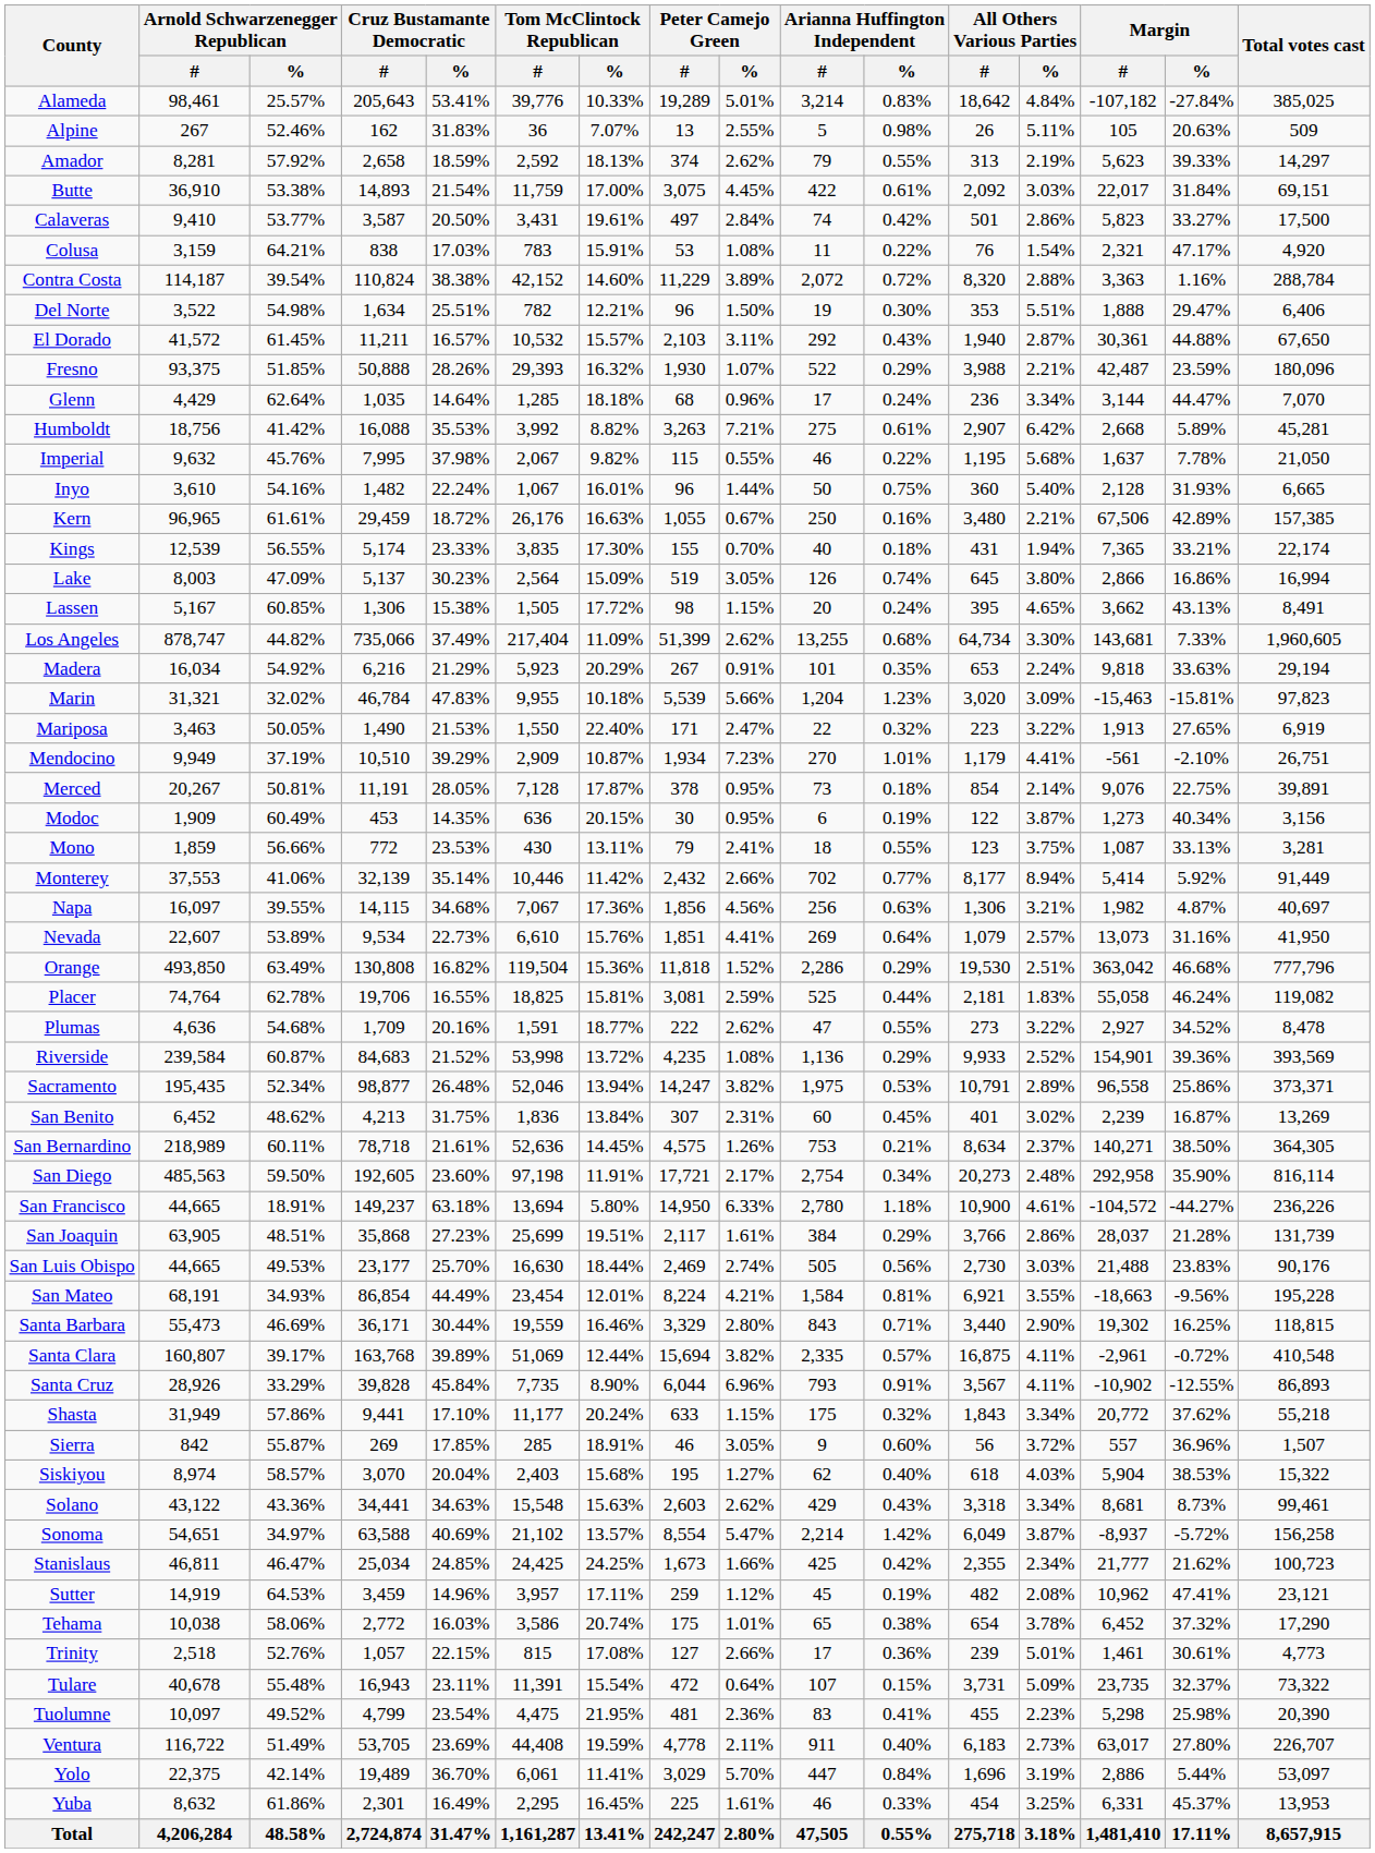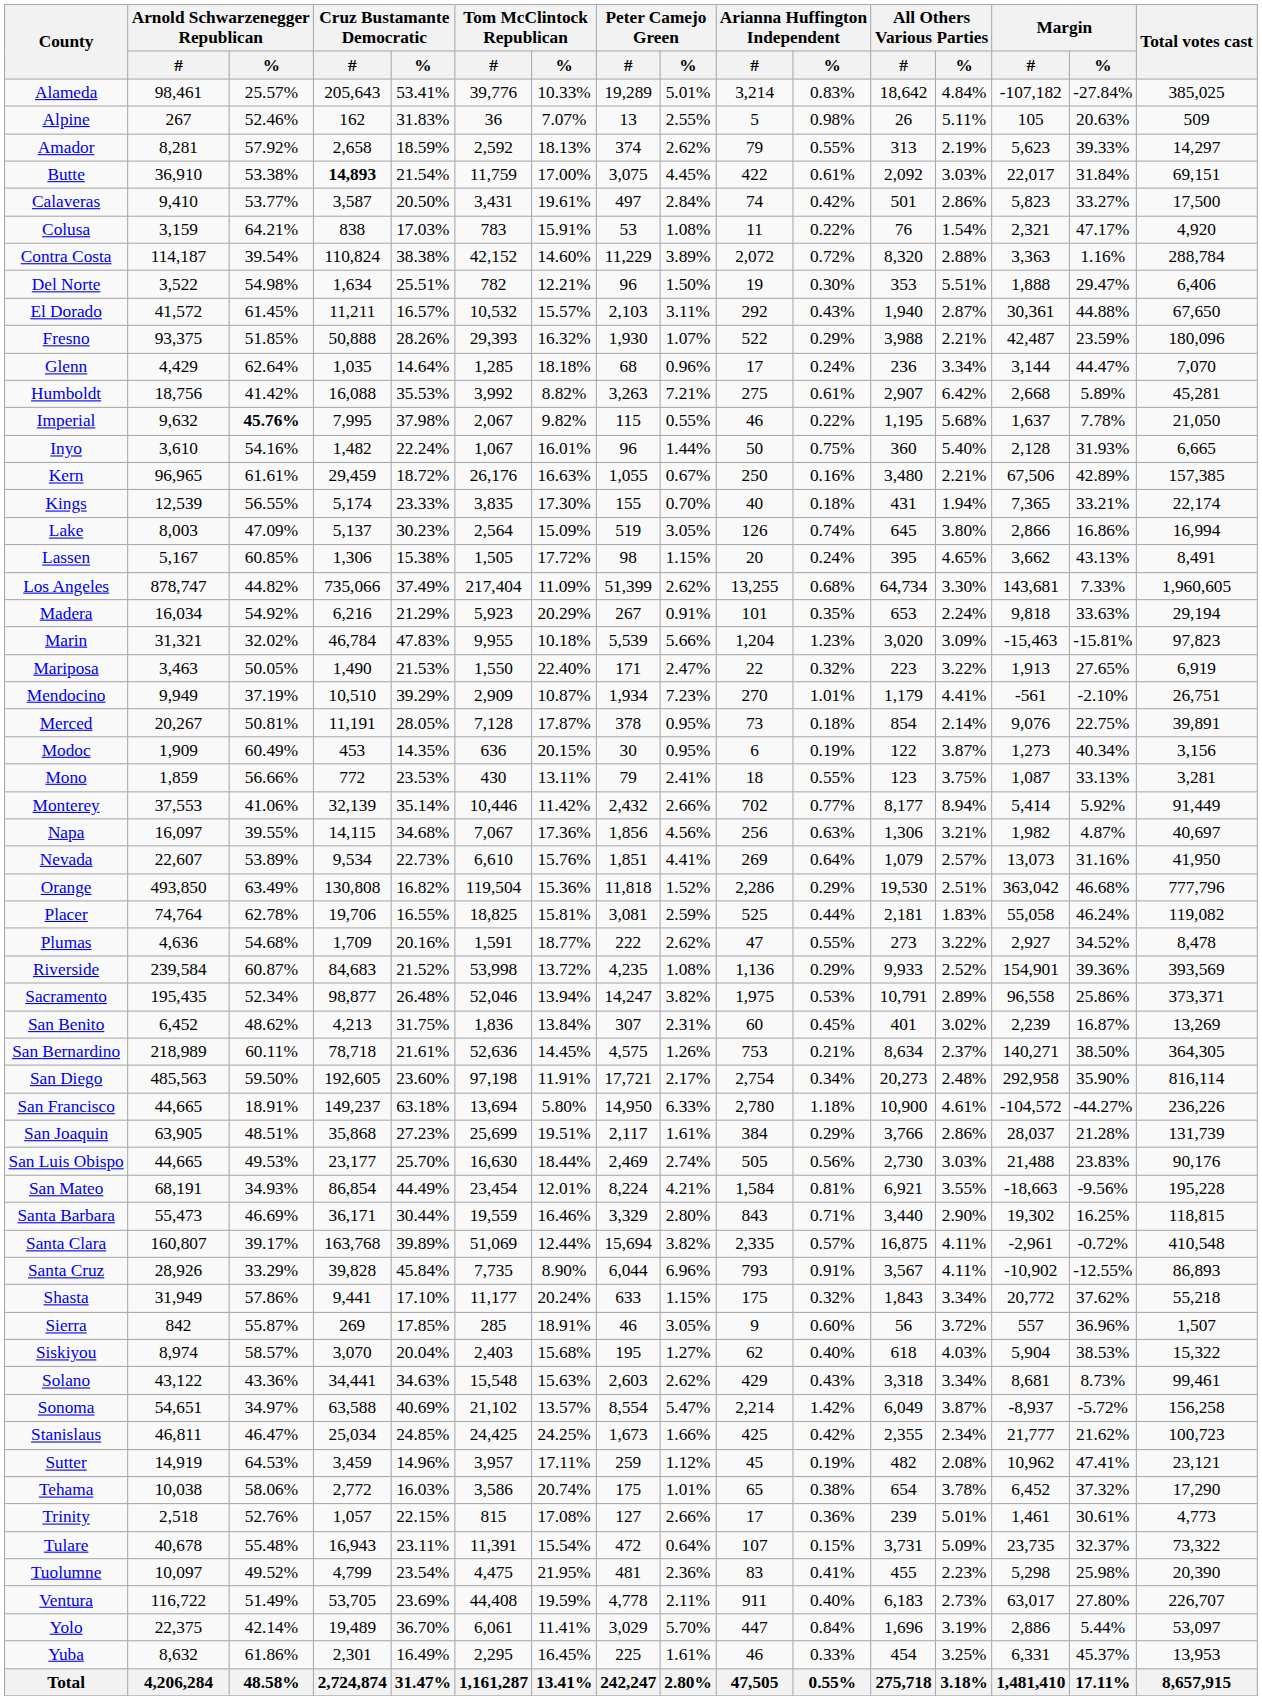Butte | Cruz Bustamante Democratic / #: normal -> bold
Imperial | Arnold Schwarzenegger Republican / %: normal -> bold
